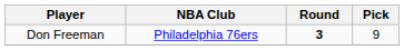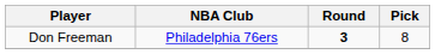Don Freeman | Pick: 9 -> 8
